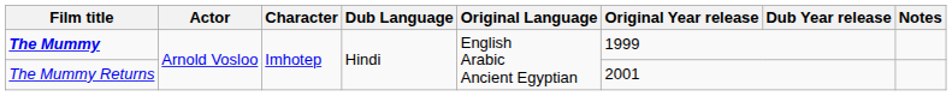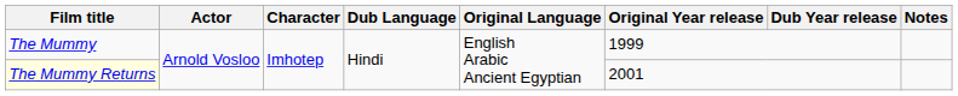The Mummy | Film title: bold -> normal
The Mummy Returns | Film title: no background -> lightyellow background
